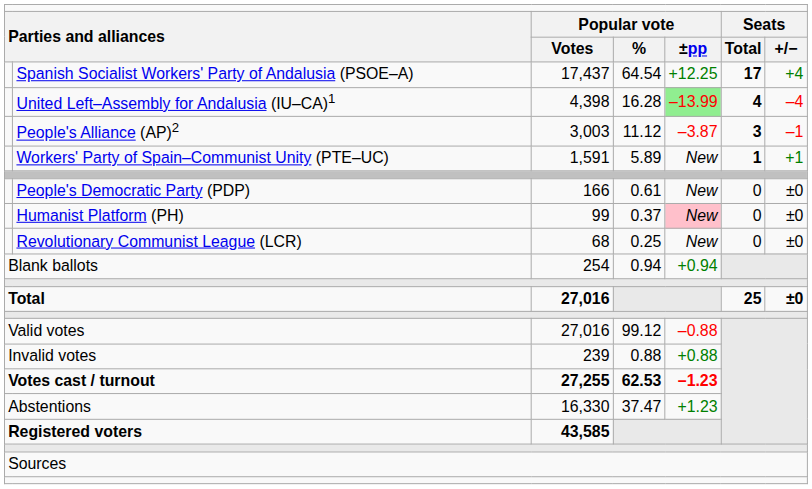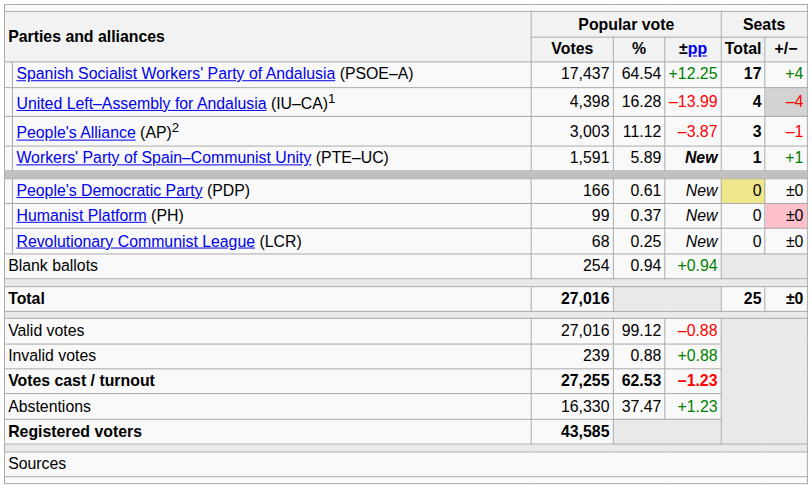United Left–Assembly for Andalusia (IU–CA)1 | column 5: lightgreen background -> no background
United Left–Assembly for Andalusia (IU–CA)1 | column 7: no background -> lightgrey background
Workers' Party of Spain–Communist Unity (PTE–UC) | column 5: normal -> bold
People's Democratic Party (PDP) | column 6: no background -> khaki background
Humanist Platform (PH) | column 5: pink background -> no background
Humanist Platform (PH) | column 7: no background -> pink background
